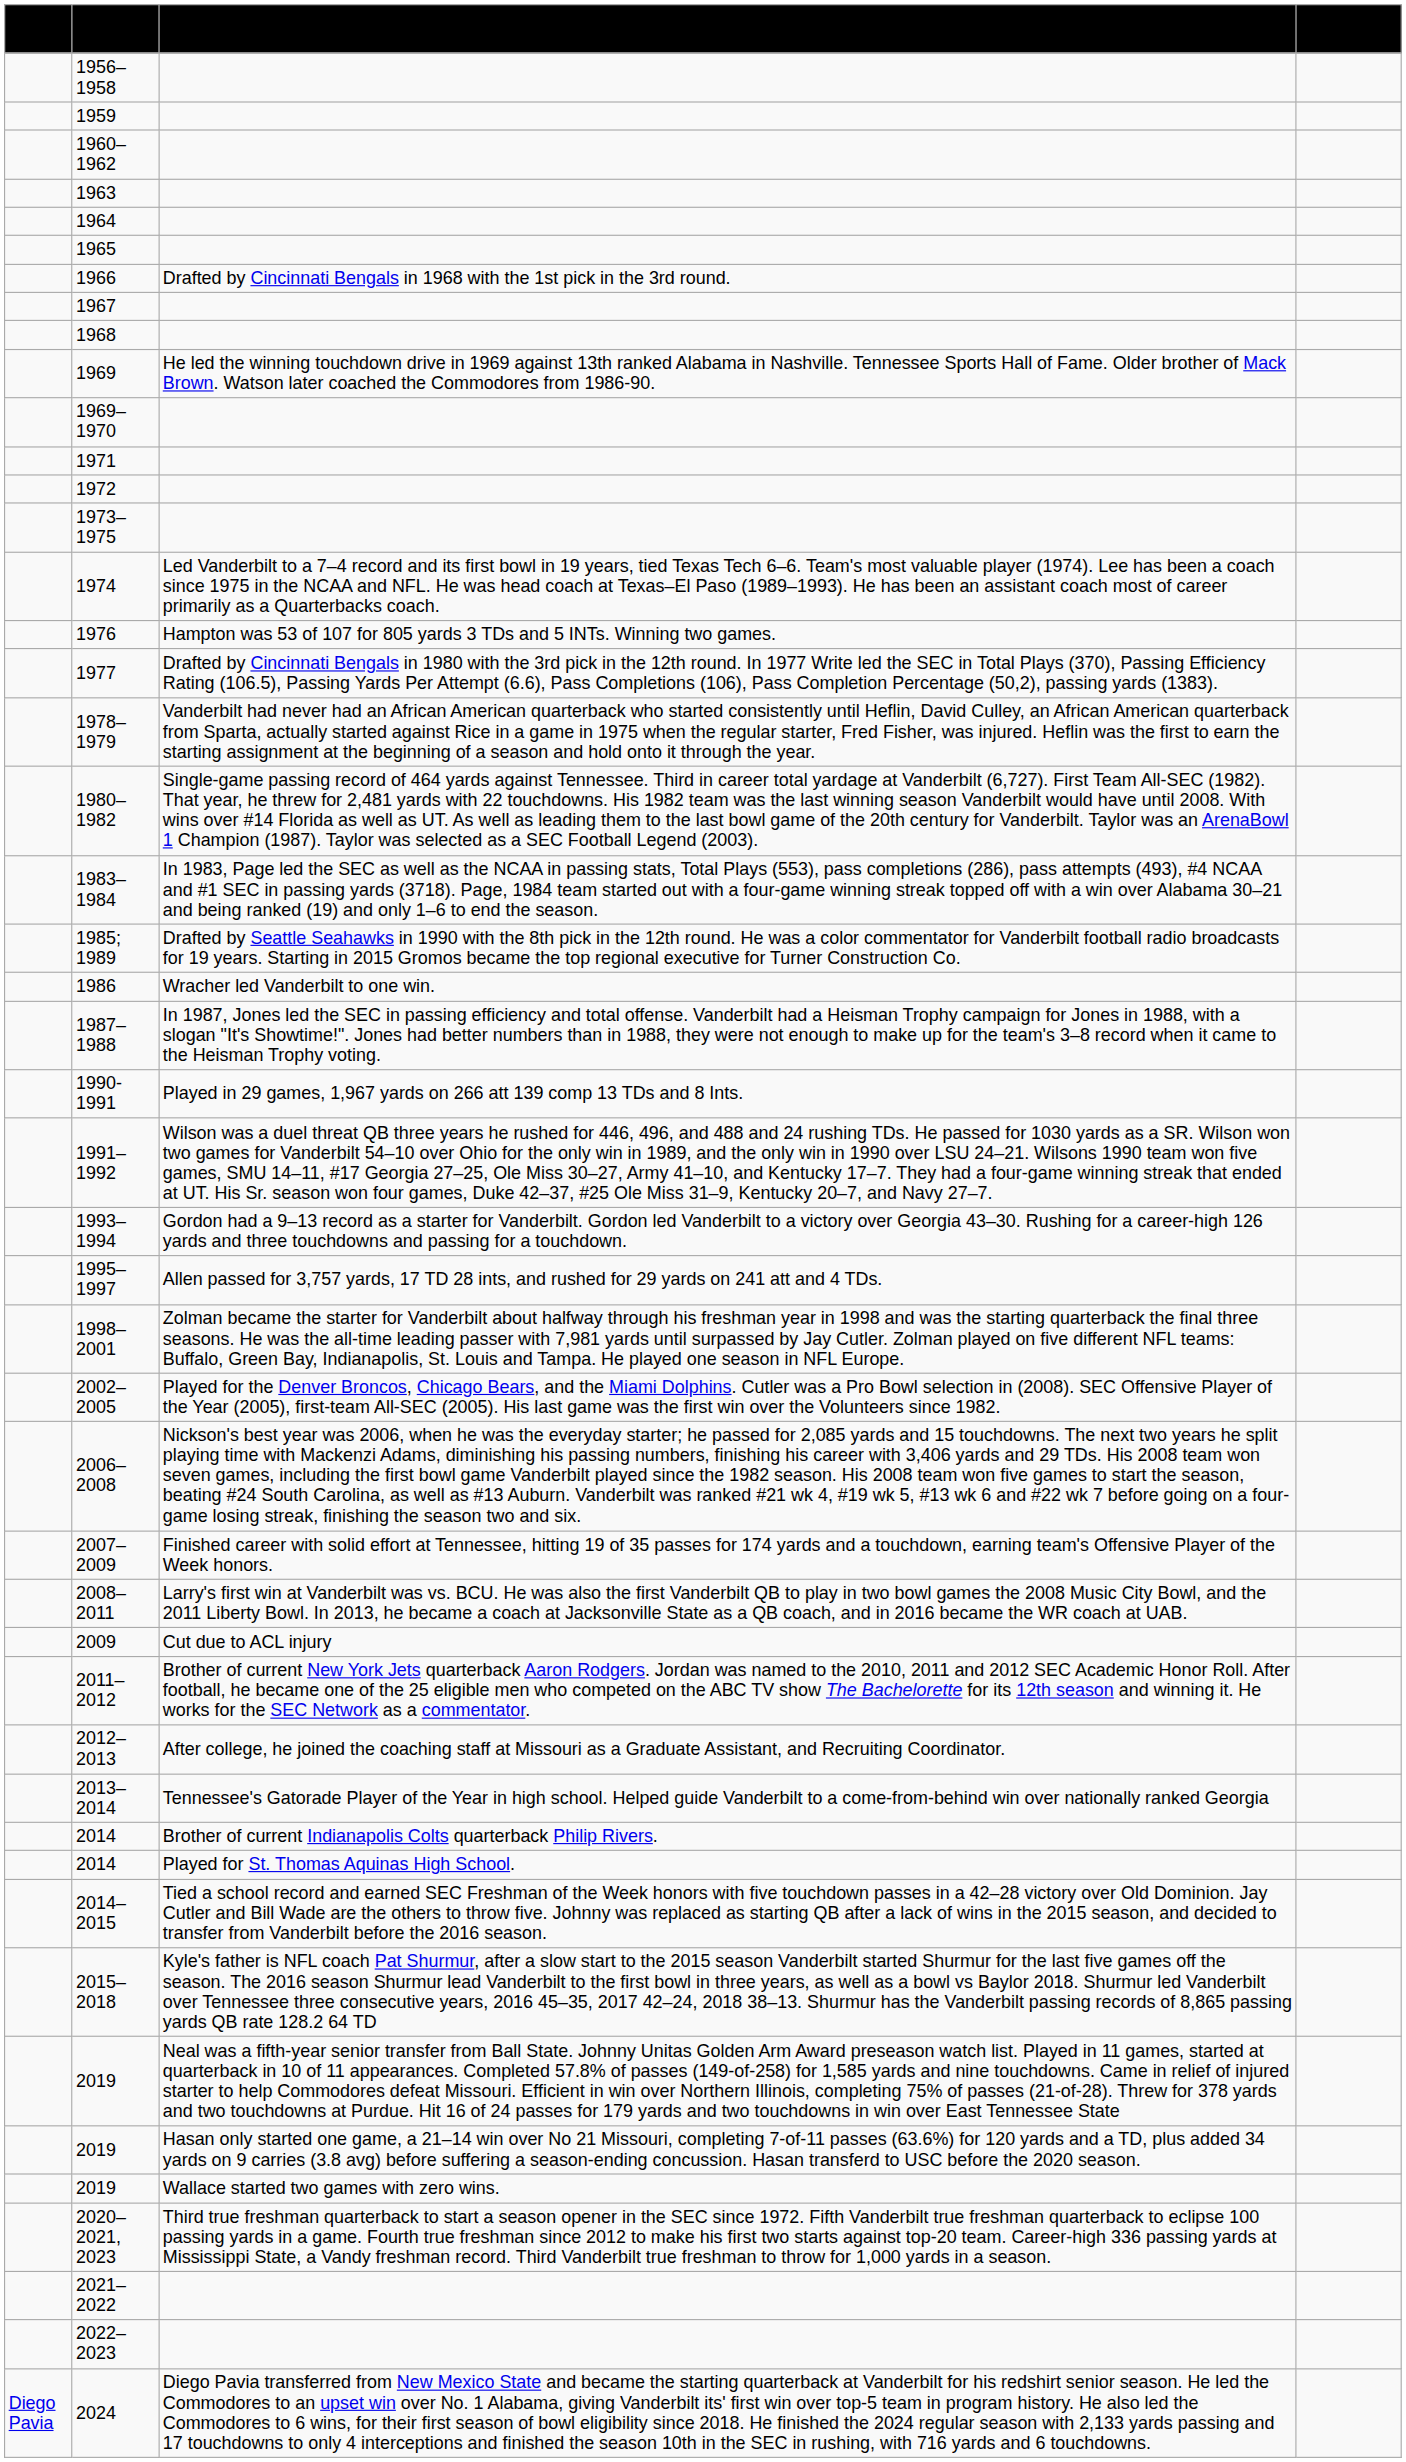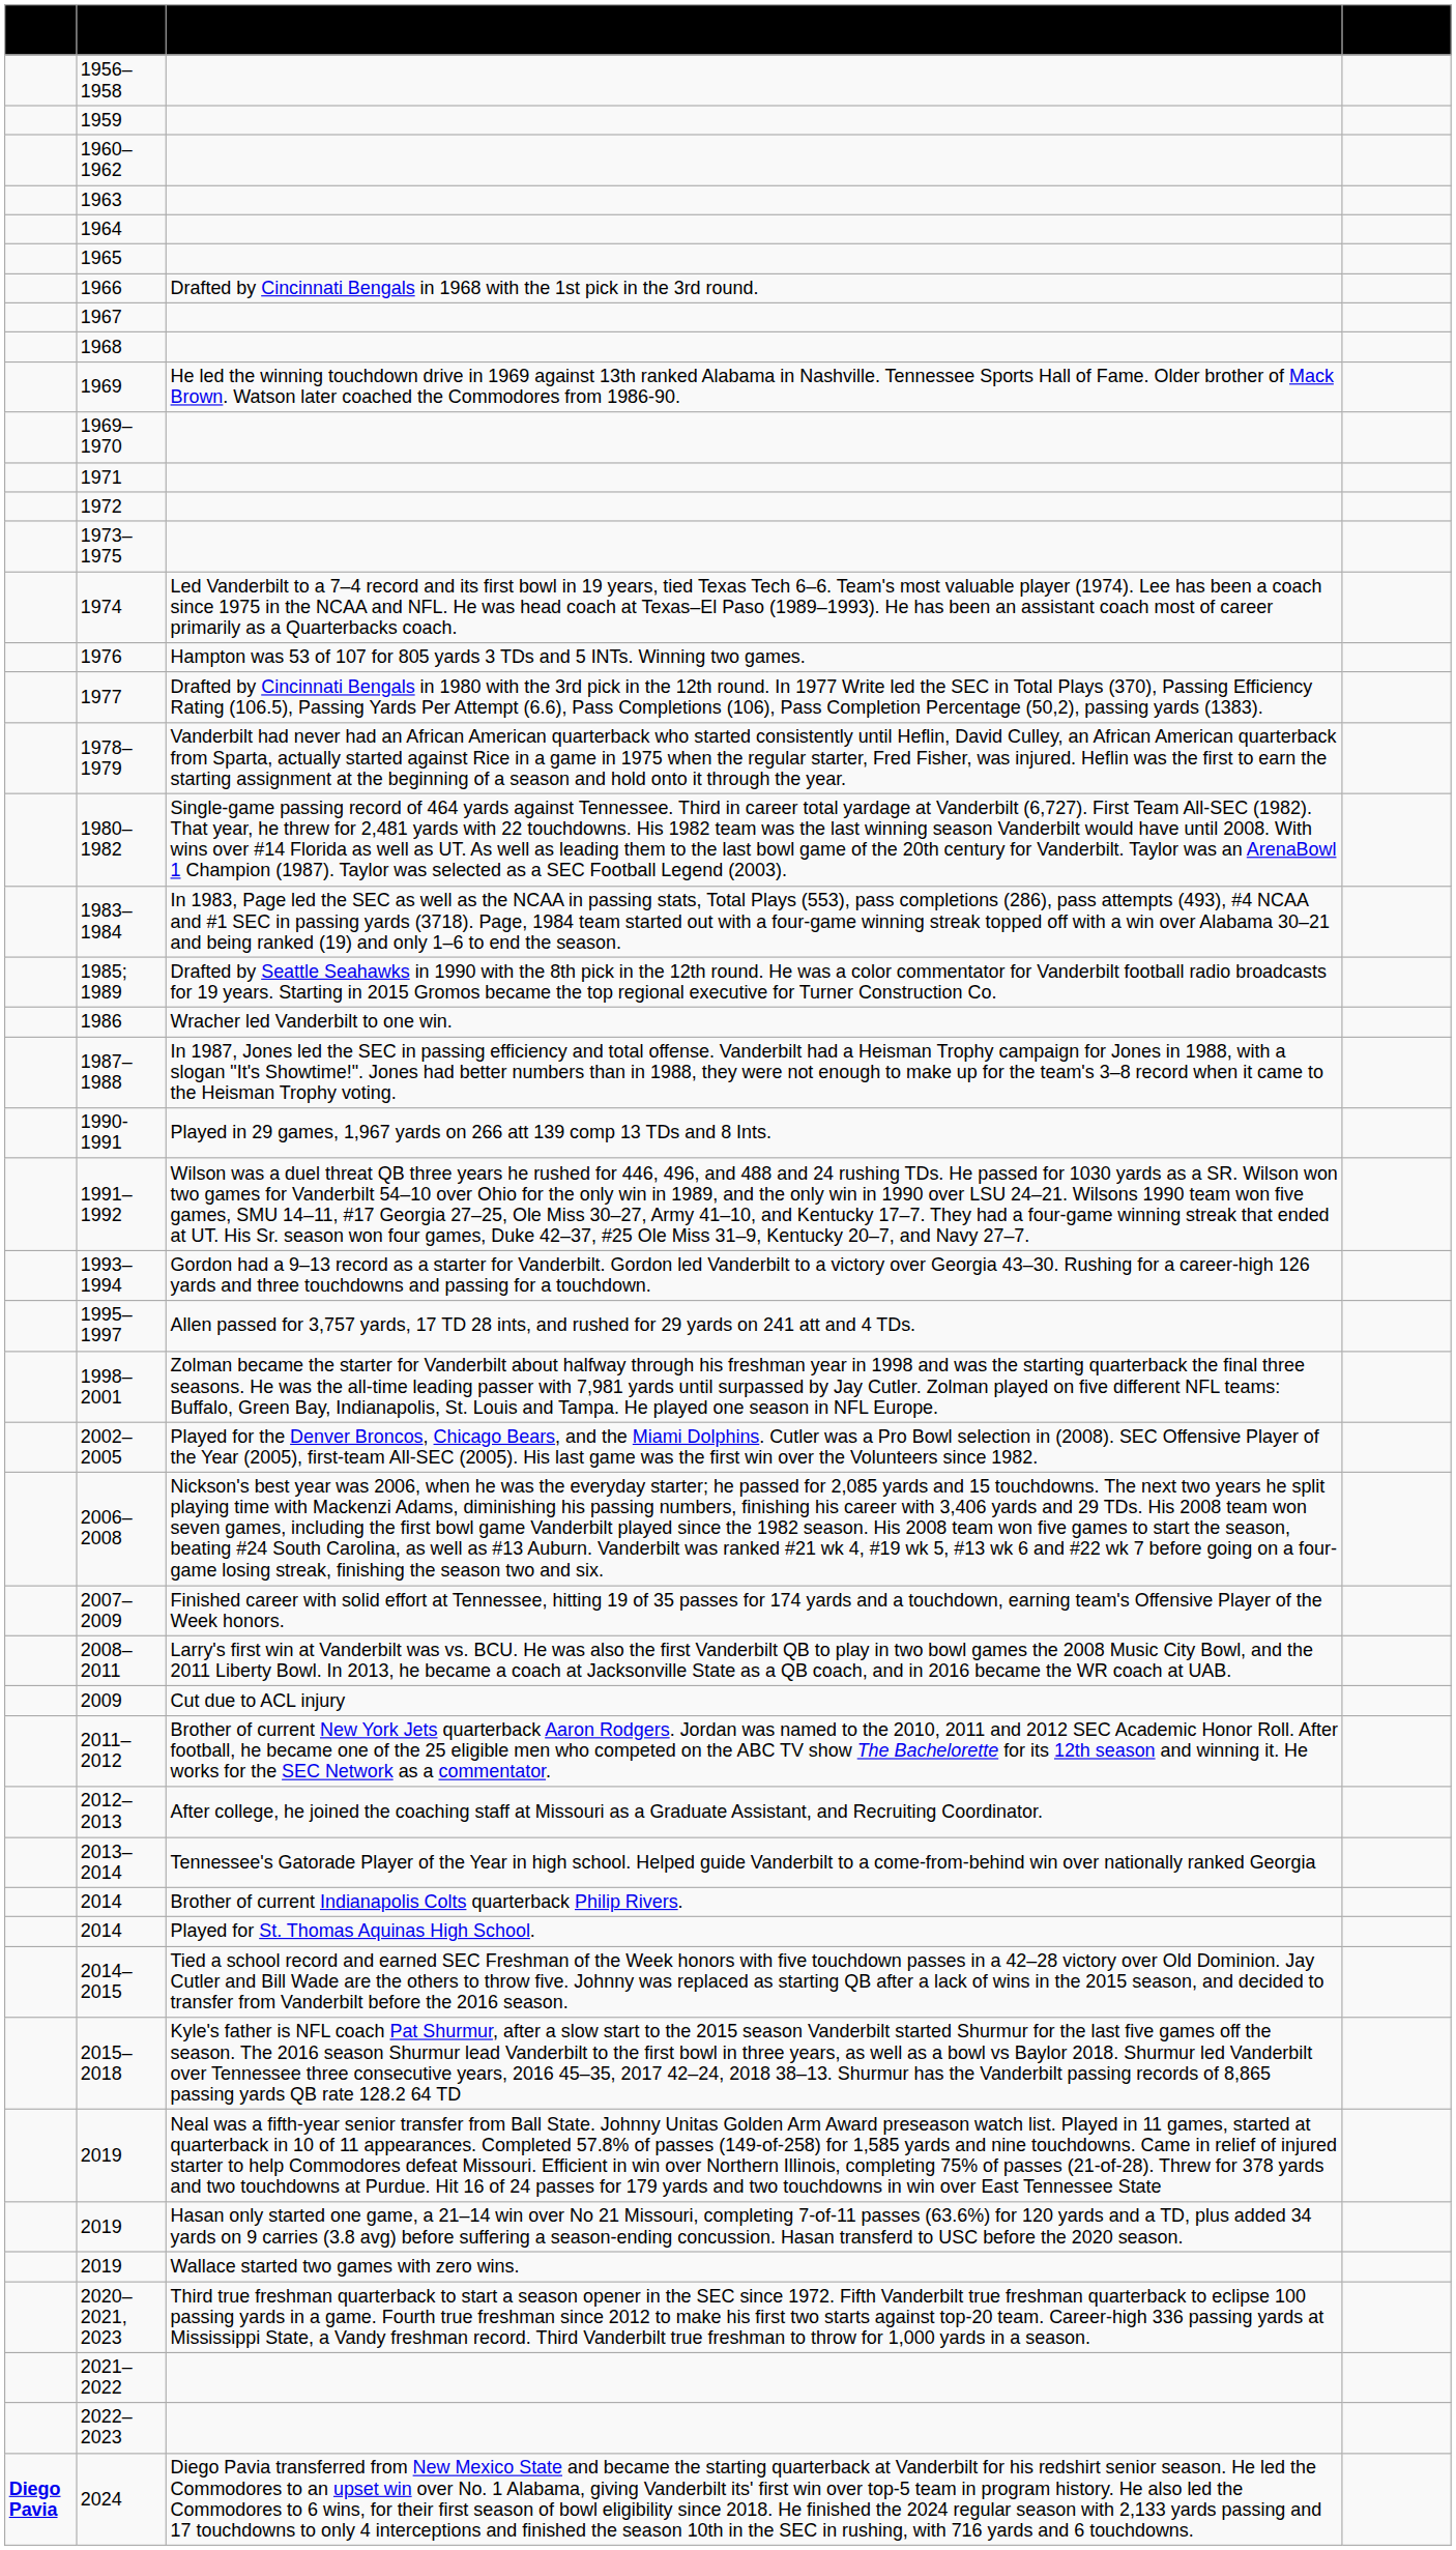2024 | Name: normal -> bold
